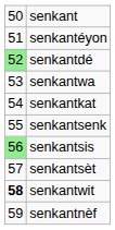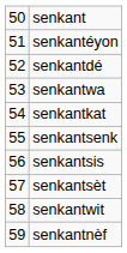senkantdé | column 1: lightgreen background -> no background
senkantsis | column 1: lightgreen background -> no background
senkantwit | column 1: bold -> normal
